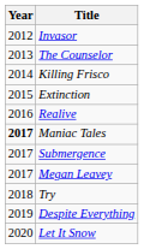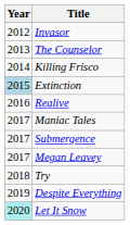Extinction | Year: no background -> lightblue background
Maniac Tales | Year: bold -> normal
Let It Snow | Year: no background -> paleturquoise background
